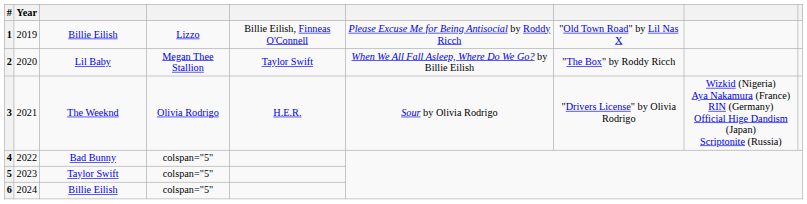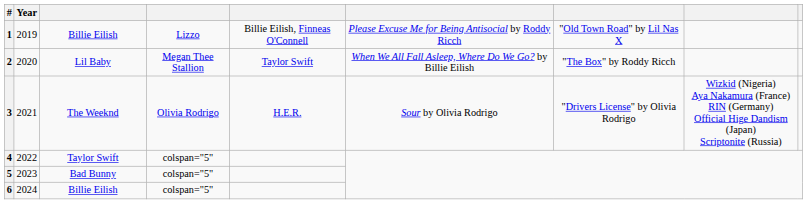4 | column 3: Bad Bunny -> Taylor Swift
5 | column 3: Taylor Swift -> Bad Bunny
